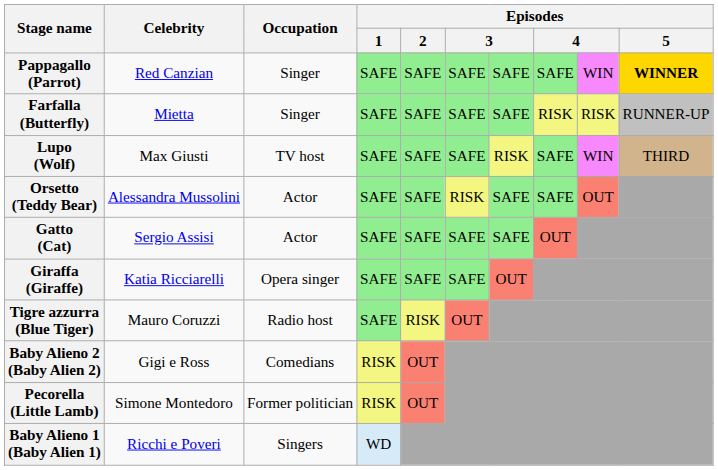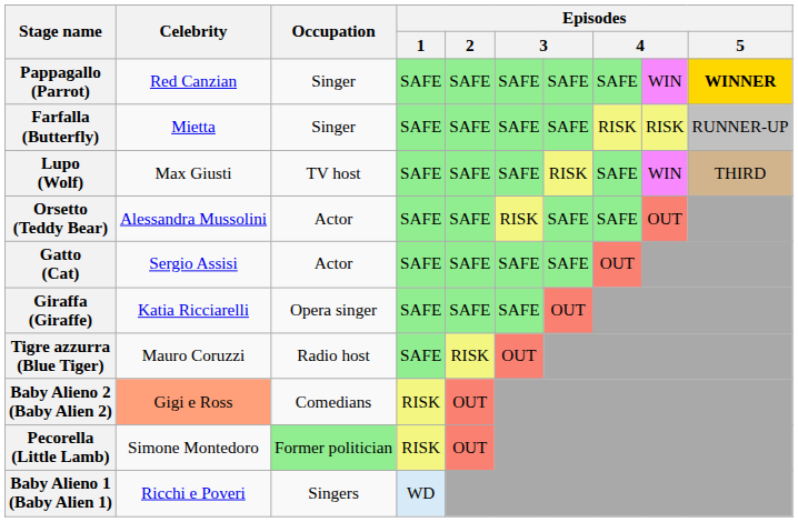Baby Alieno 2 (Baby Alien 2) | Celebrity: no background -> lightsalmon background
Pecorella (Little Lamb) | Occupation: no background -> lightgreen background
